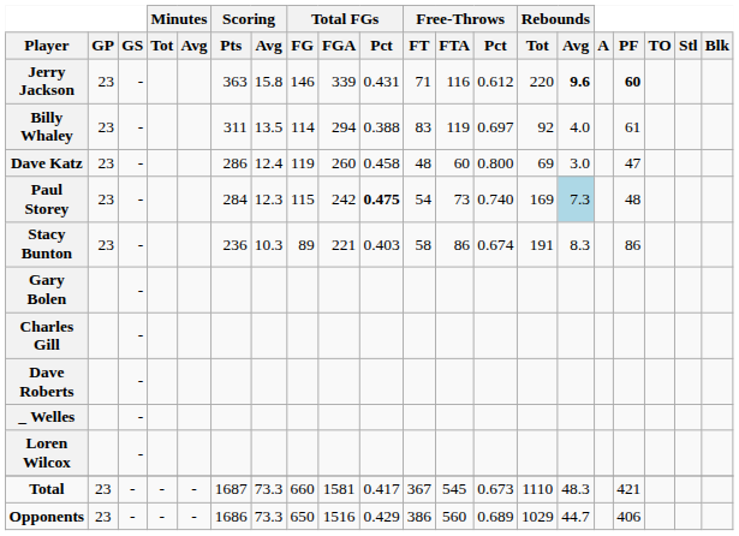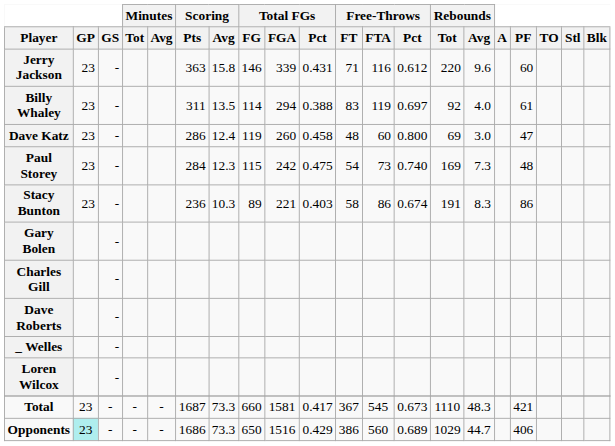Jerry Jackson | Rebounds / Avg: bold -> normal
Jerry Jackson | PF: bold -> normal
Paul Storey | Total FGs / Pct: bold -> normal
Paul Storey | Rebounds / Avg: lightblue background -> no background
Opponents | GP: no background -> paleturquoise background
